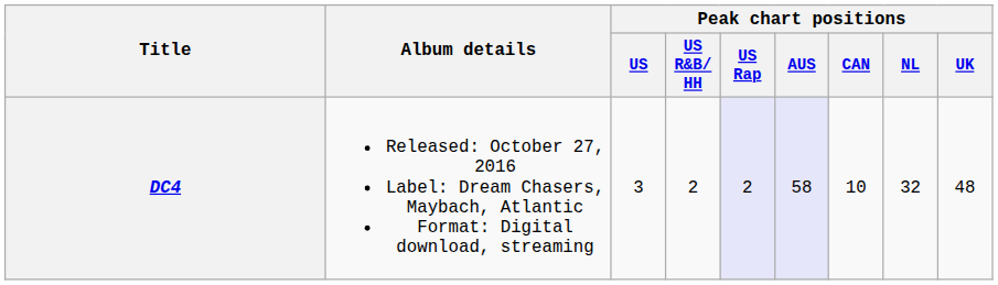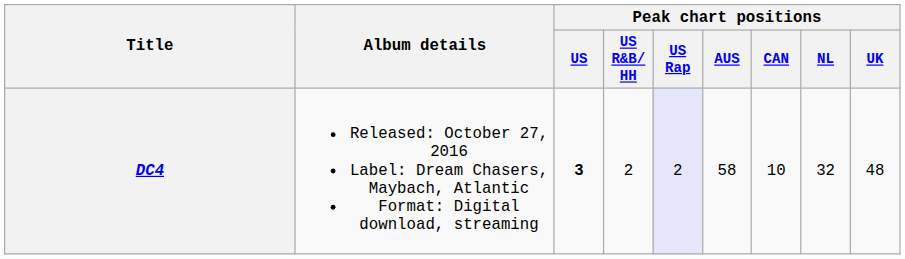DC4 | Peak chart positions / US: normal -> bold
DC4 | Peak chart positions / AUS: lavender background -> no background
